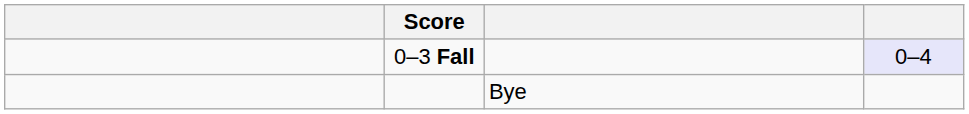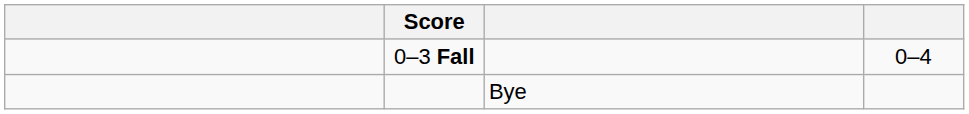0–3 Fall | column 4: lavender background -> no background
